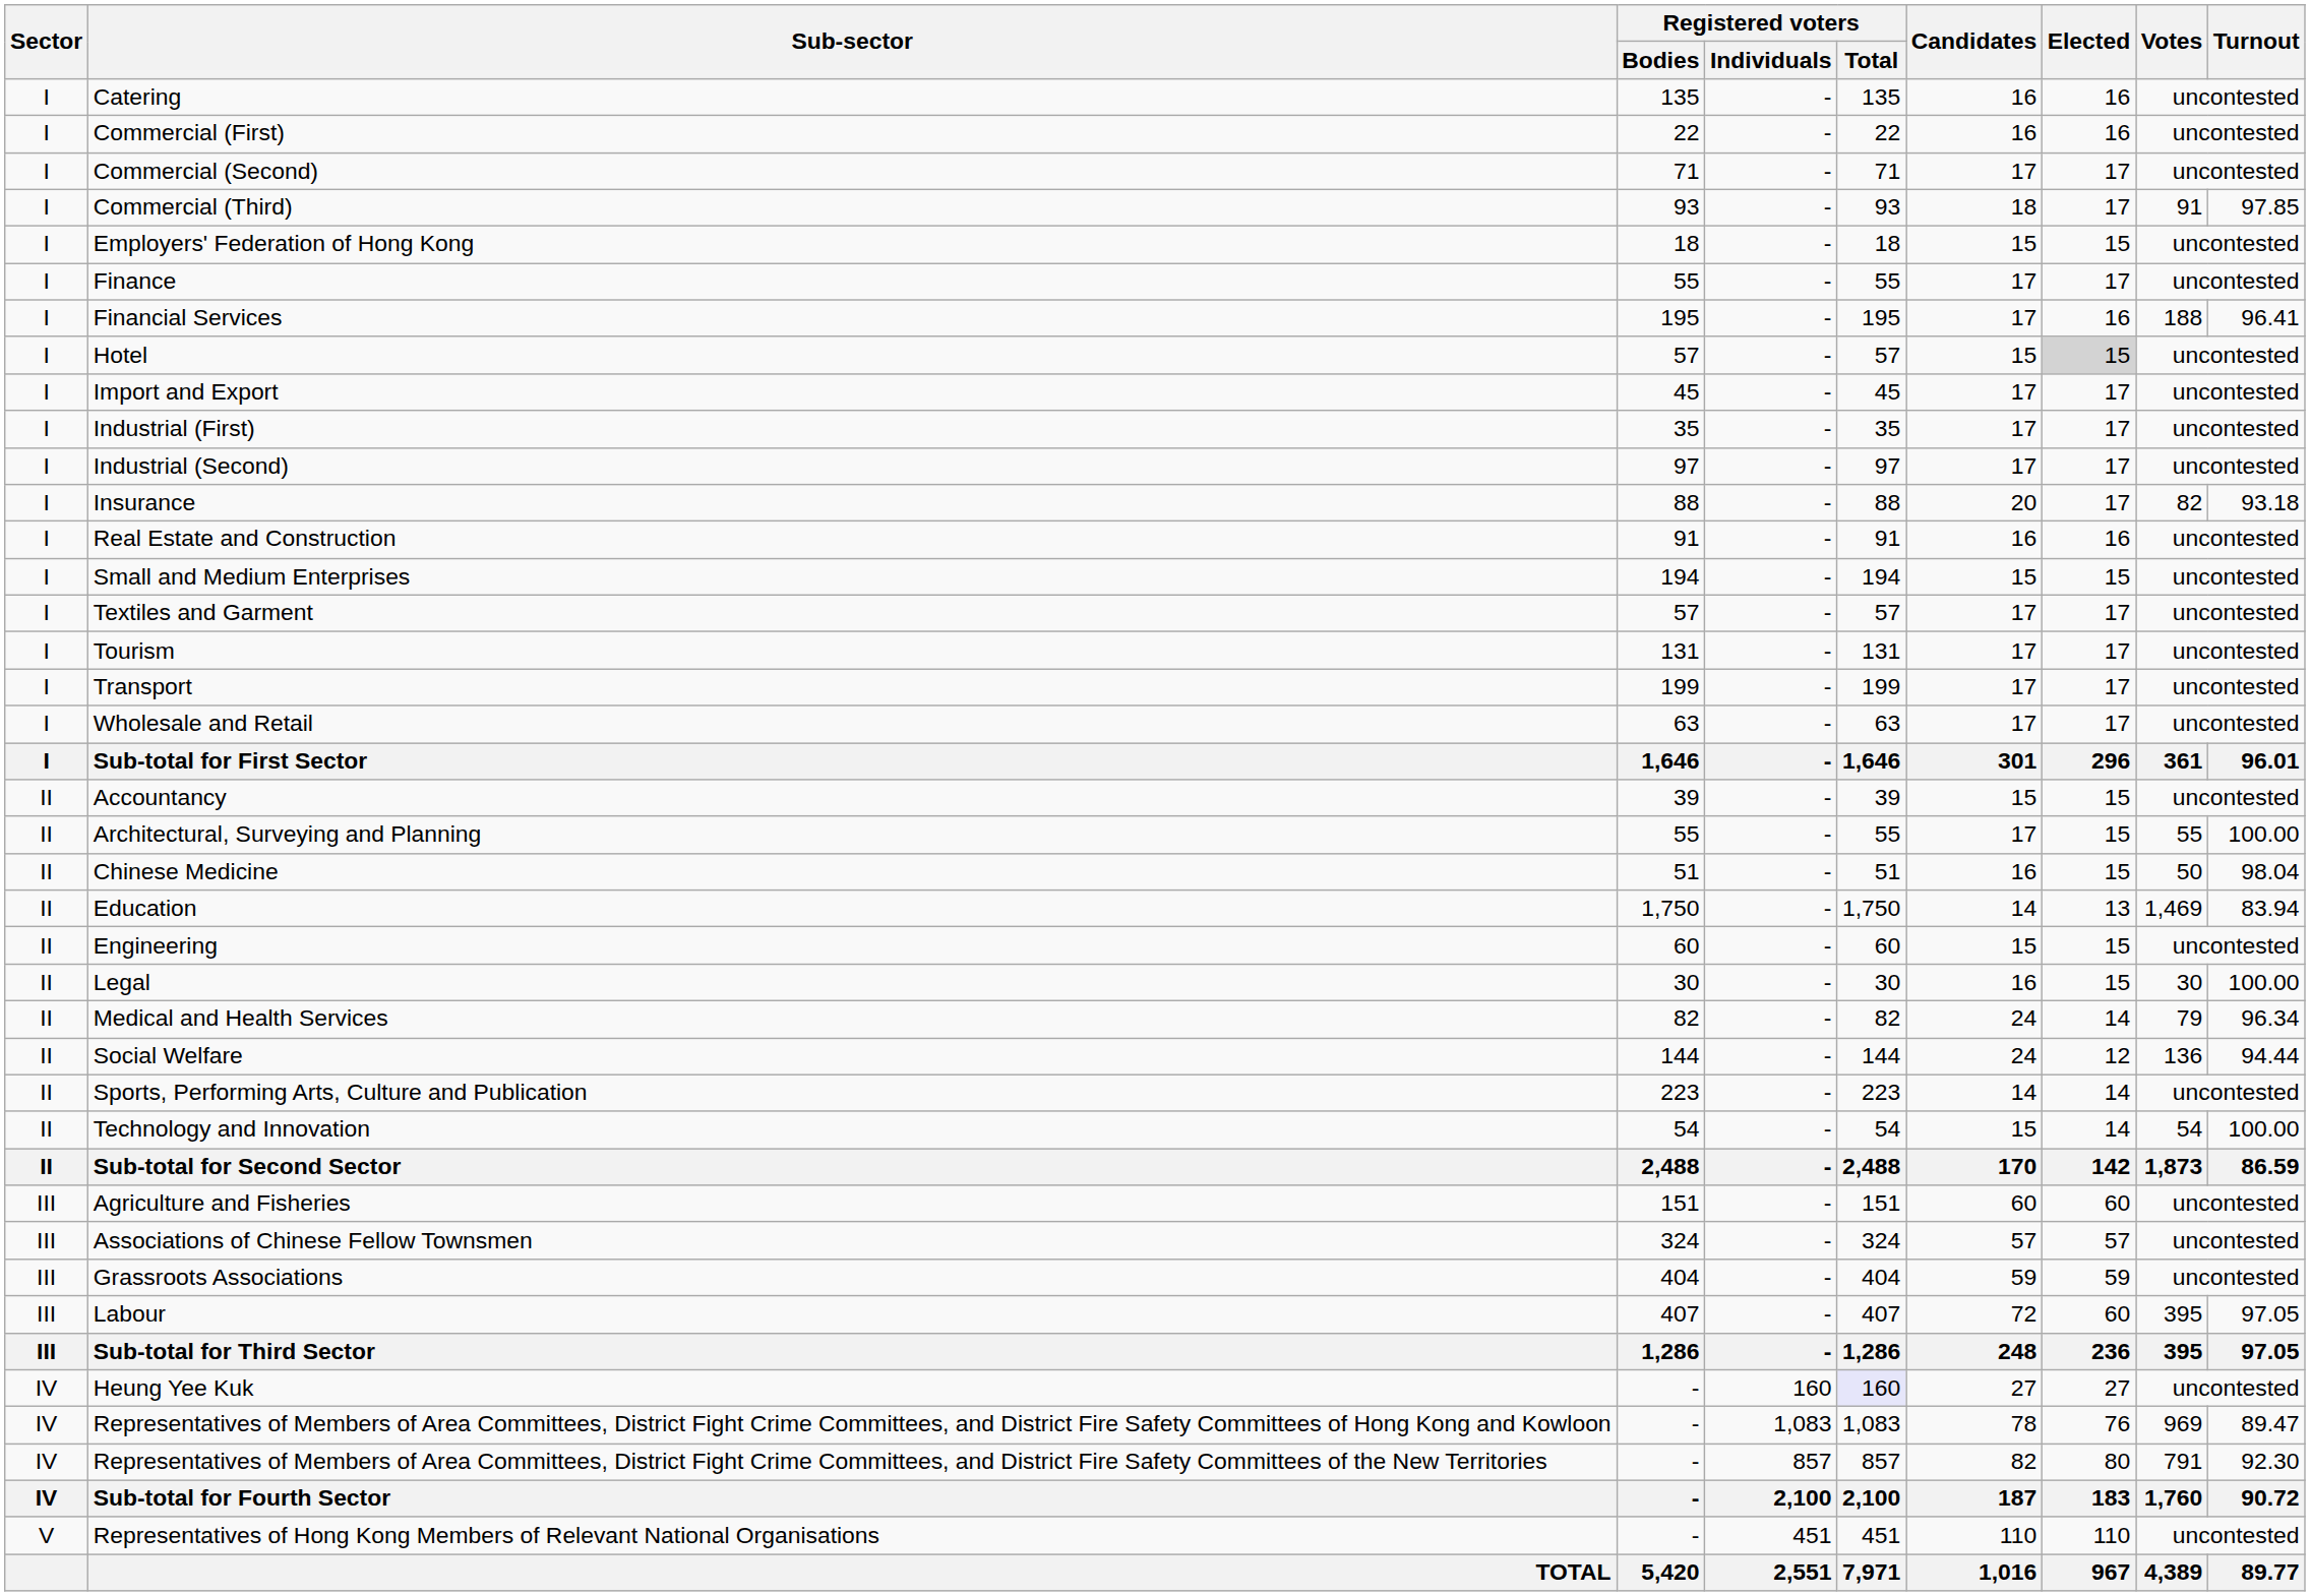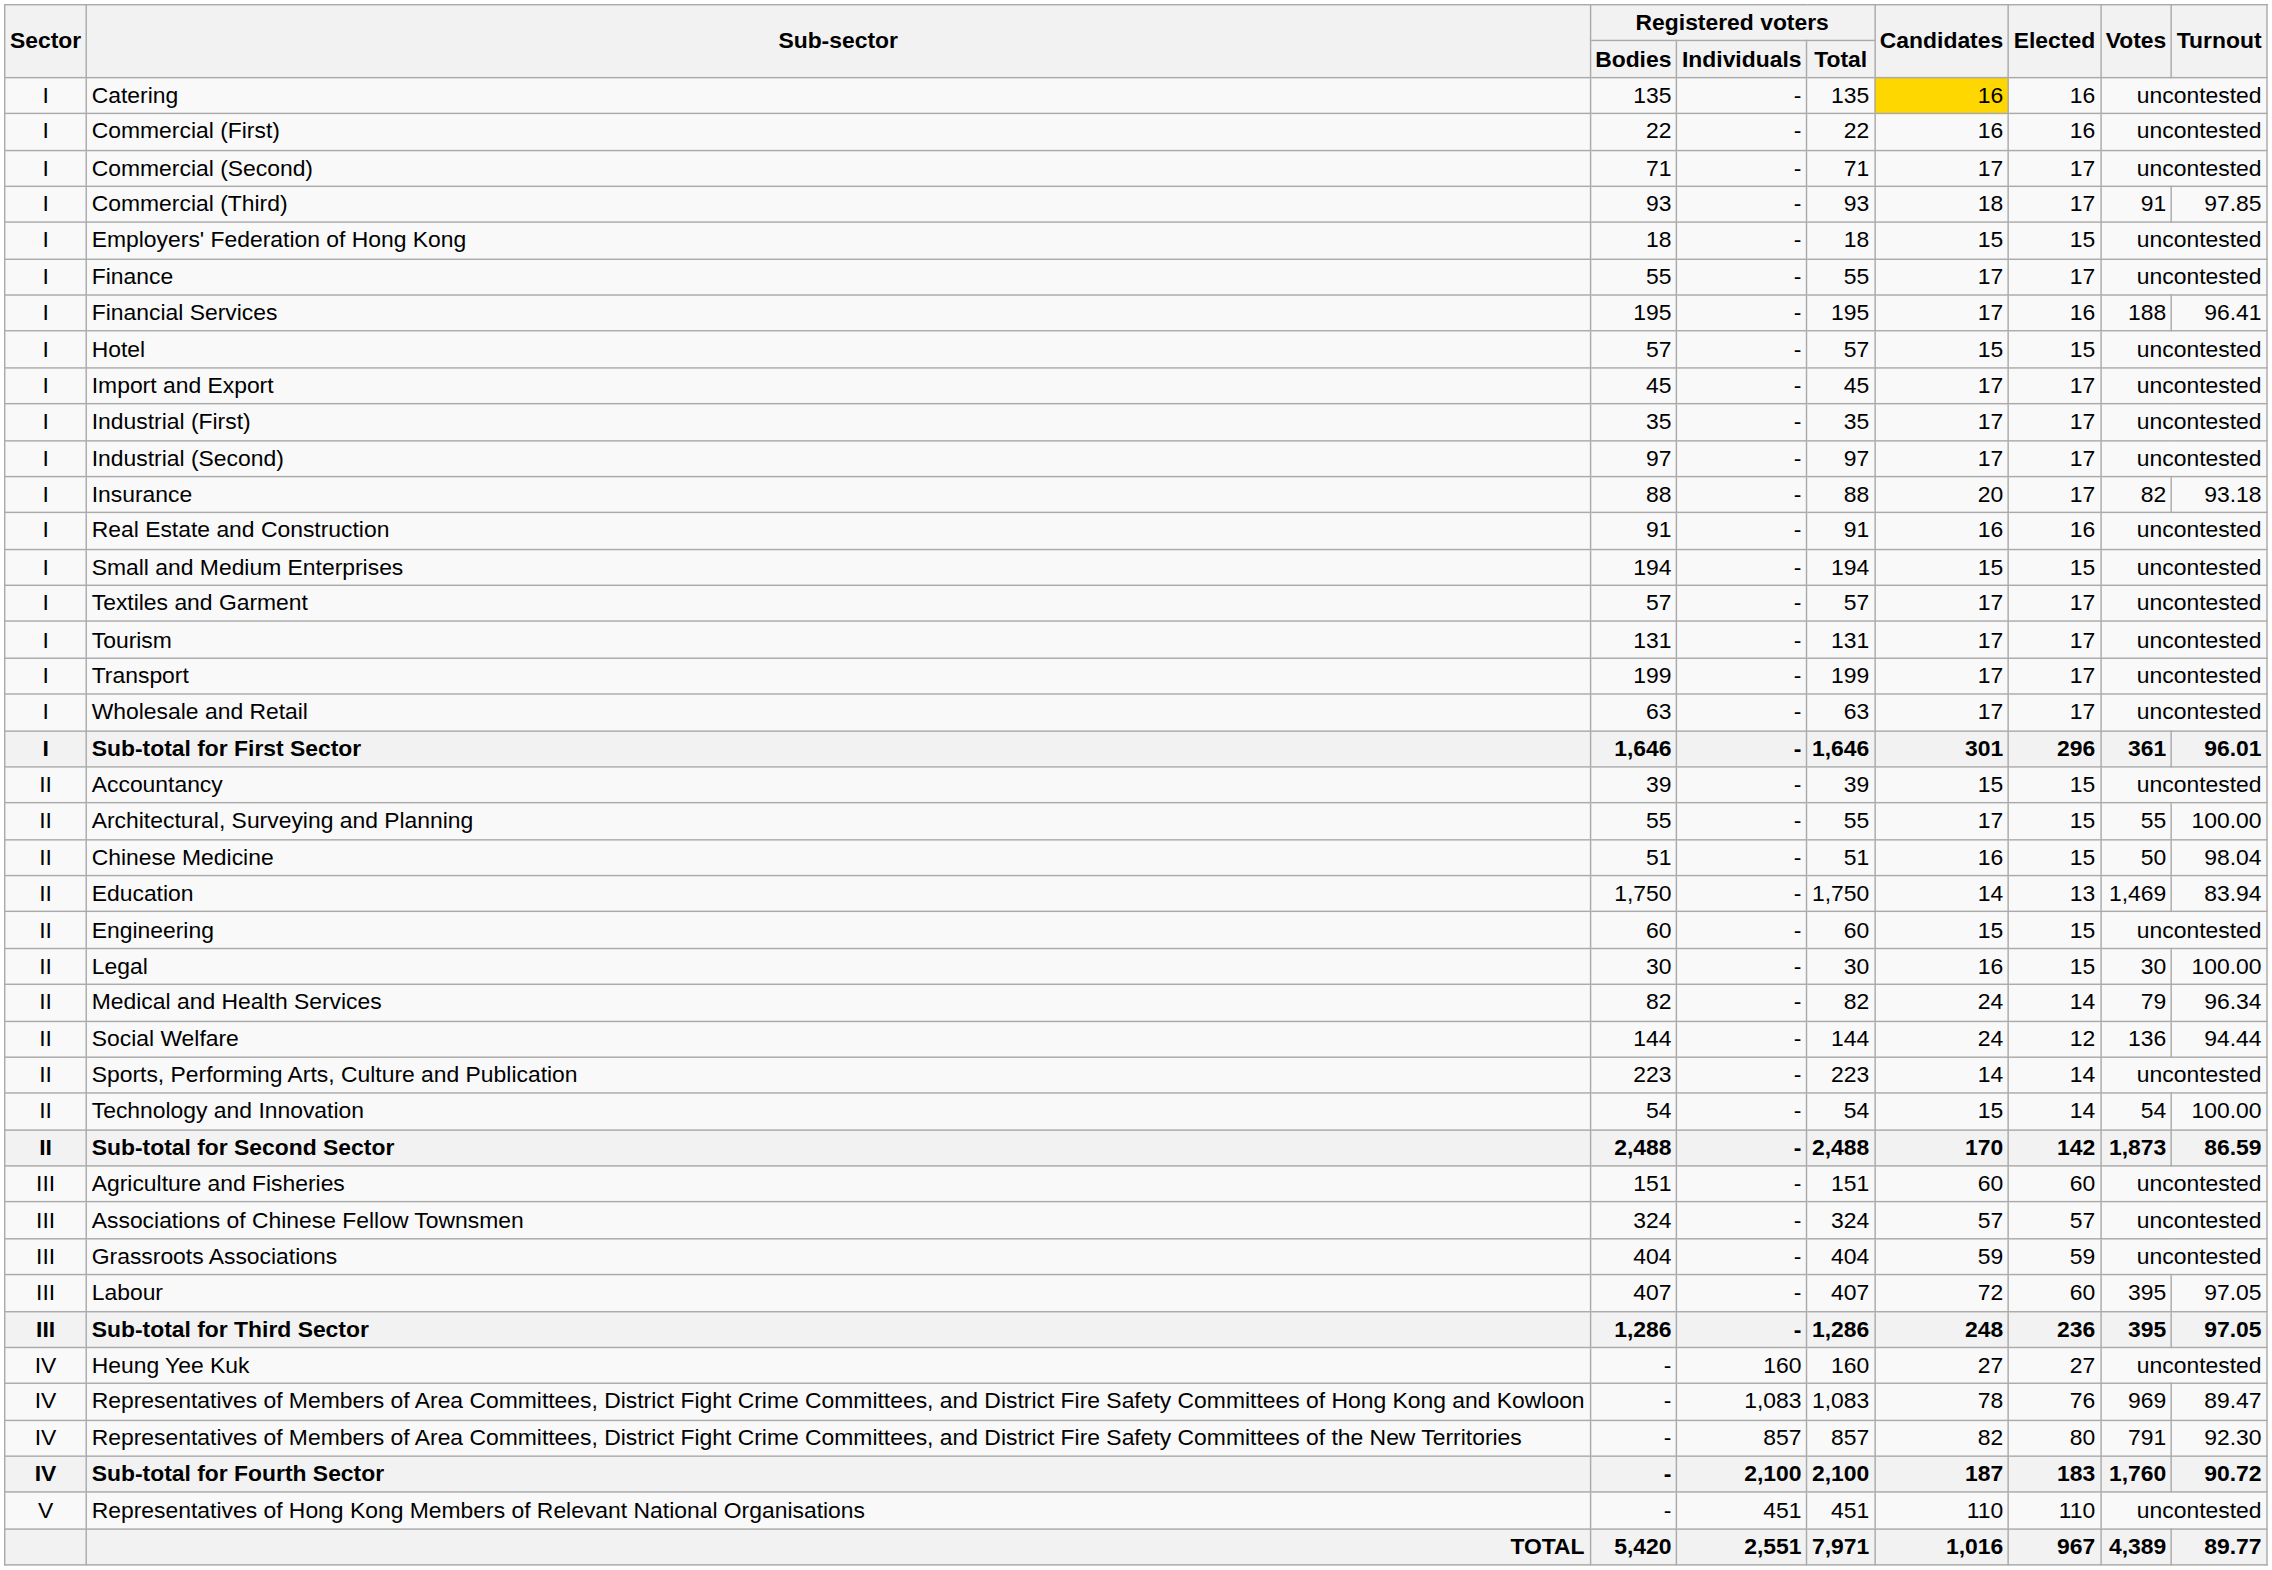Catering | Candidates: no background -> gold background
Hotel | Elected: lightgrey background -> no background
Heung Yee Kuk | Registered voters / Total: lavender background -> no background
